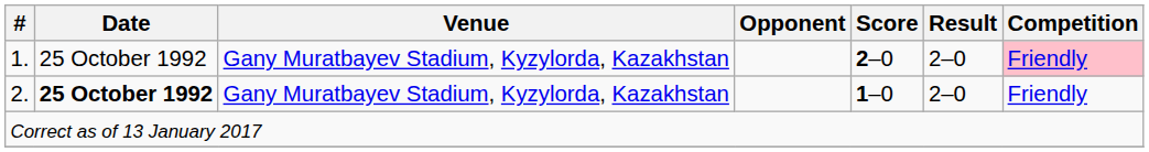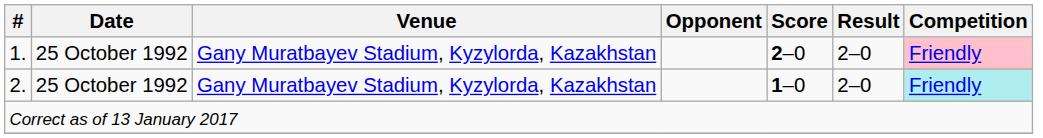2. | Date: bold -> normal
2. | Competition: no background -> paleturquoise background
